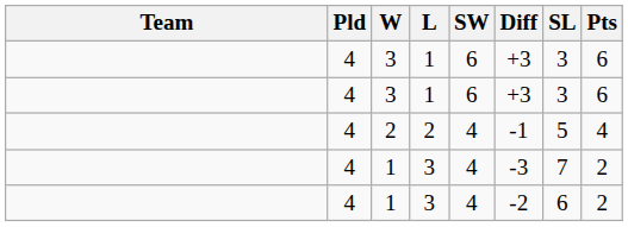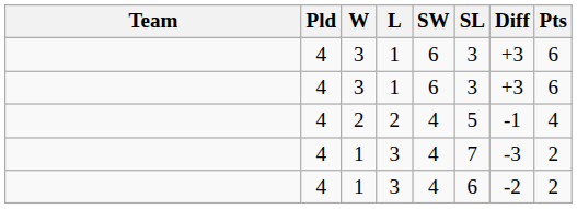columns swapped: SL <-> Diff
